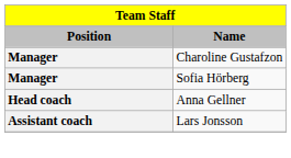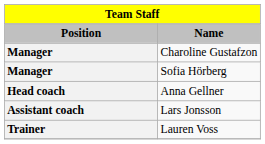+ row: Trainer | Lauren Voss
